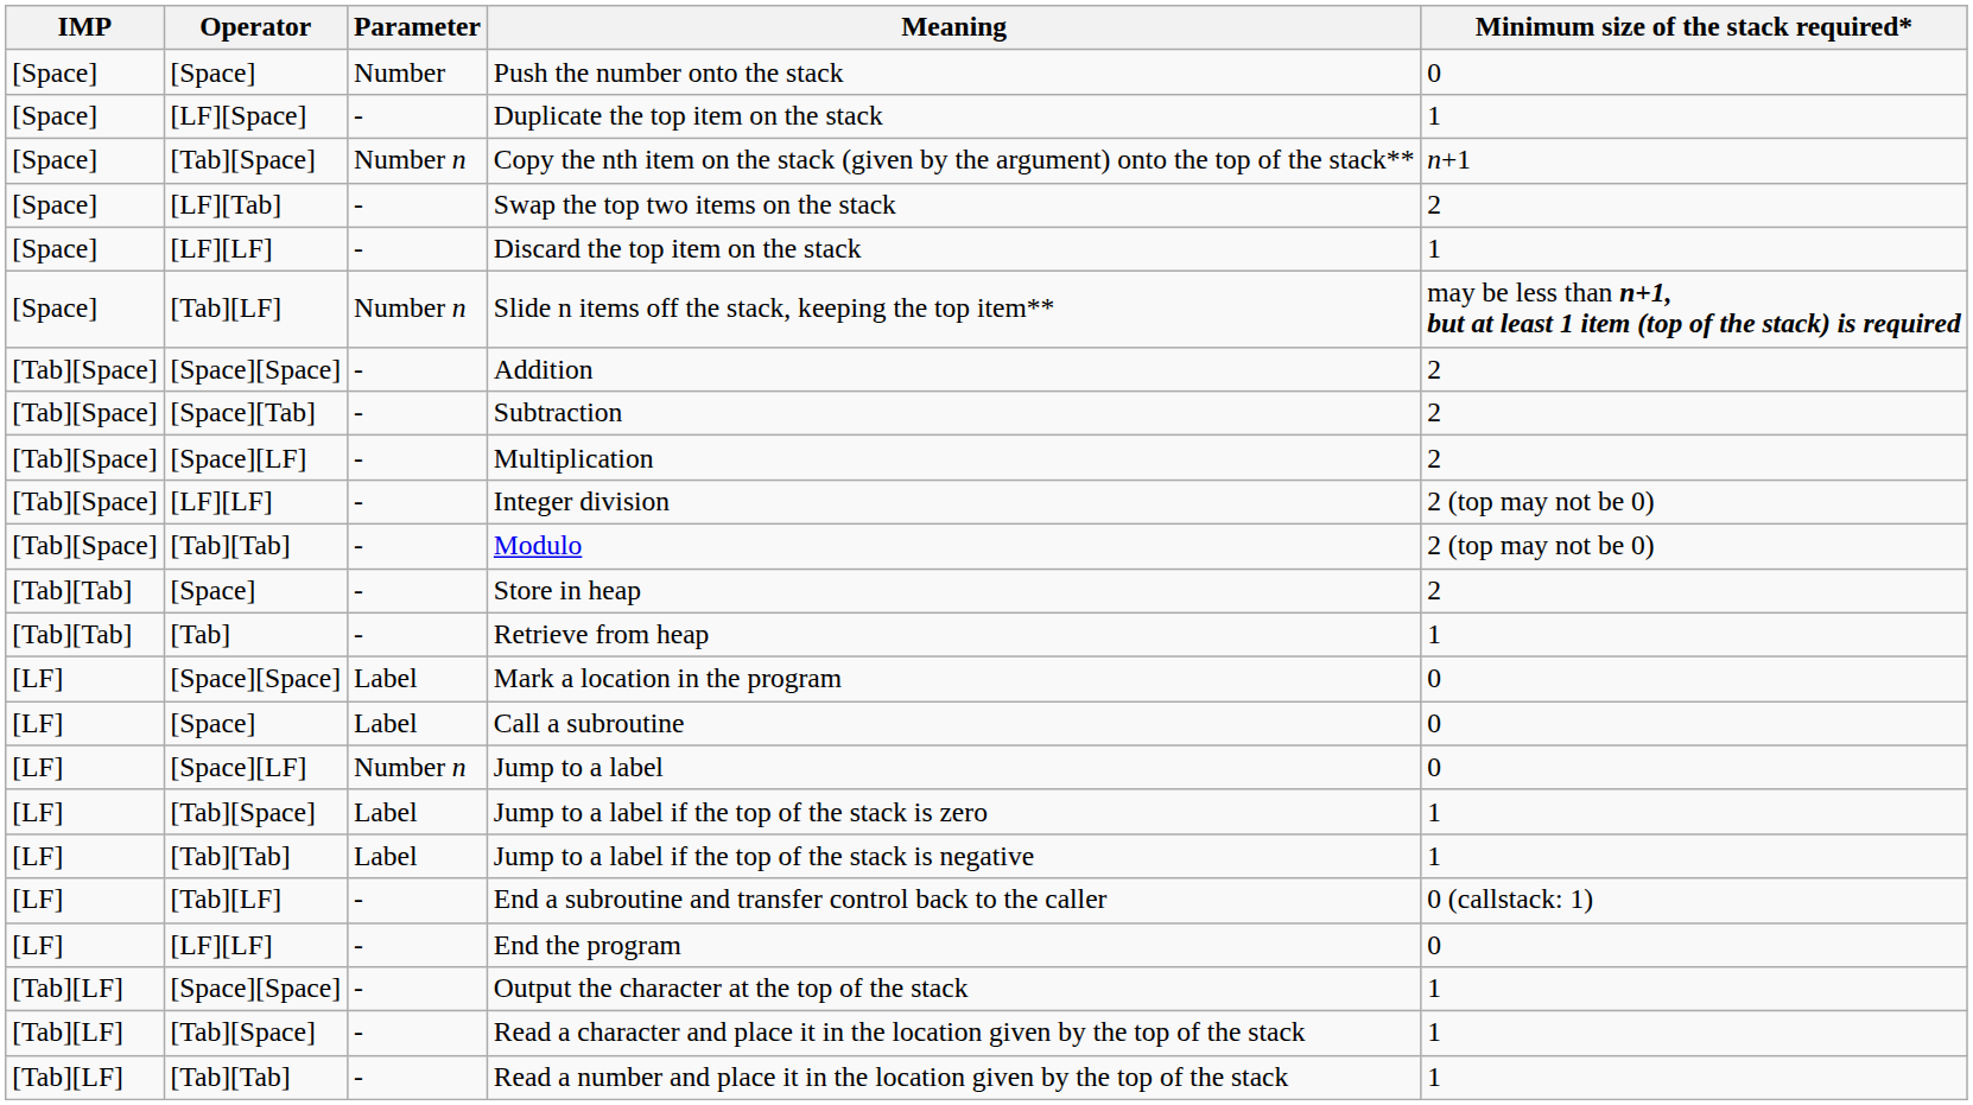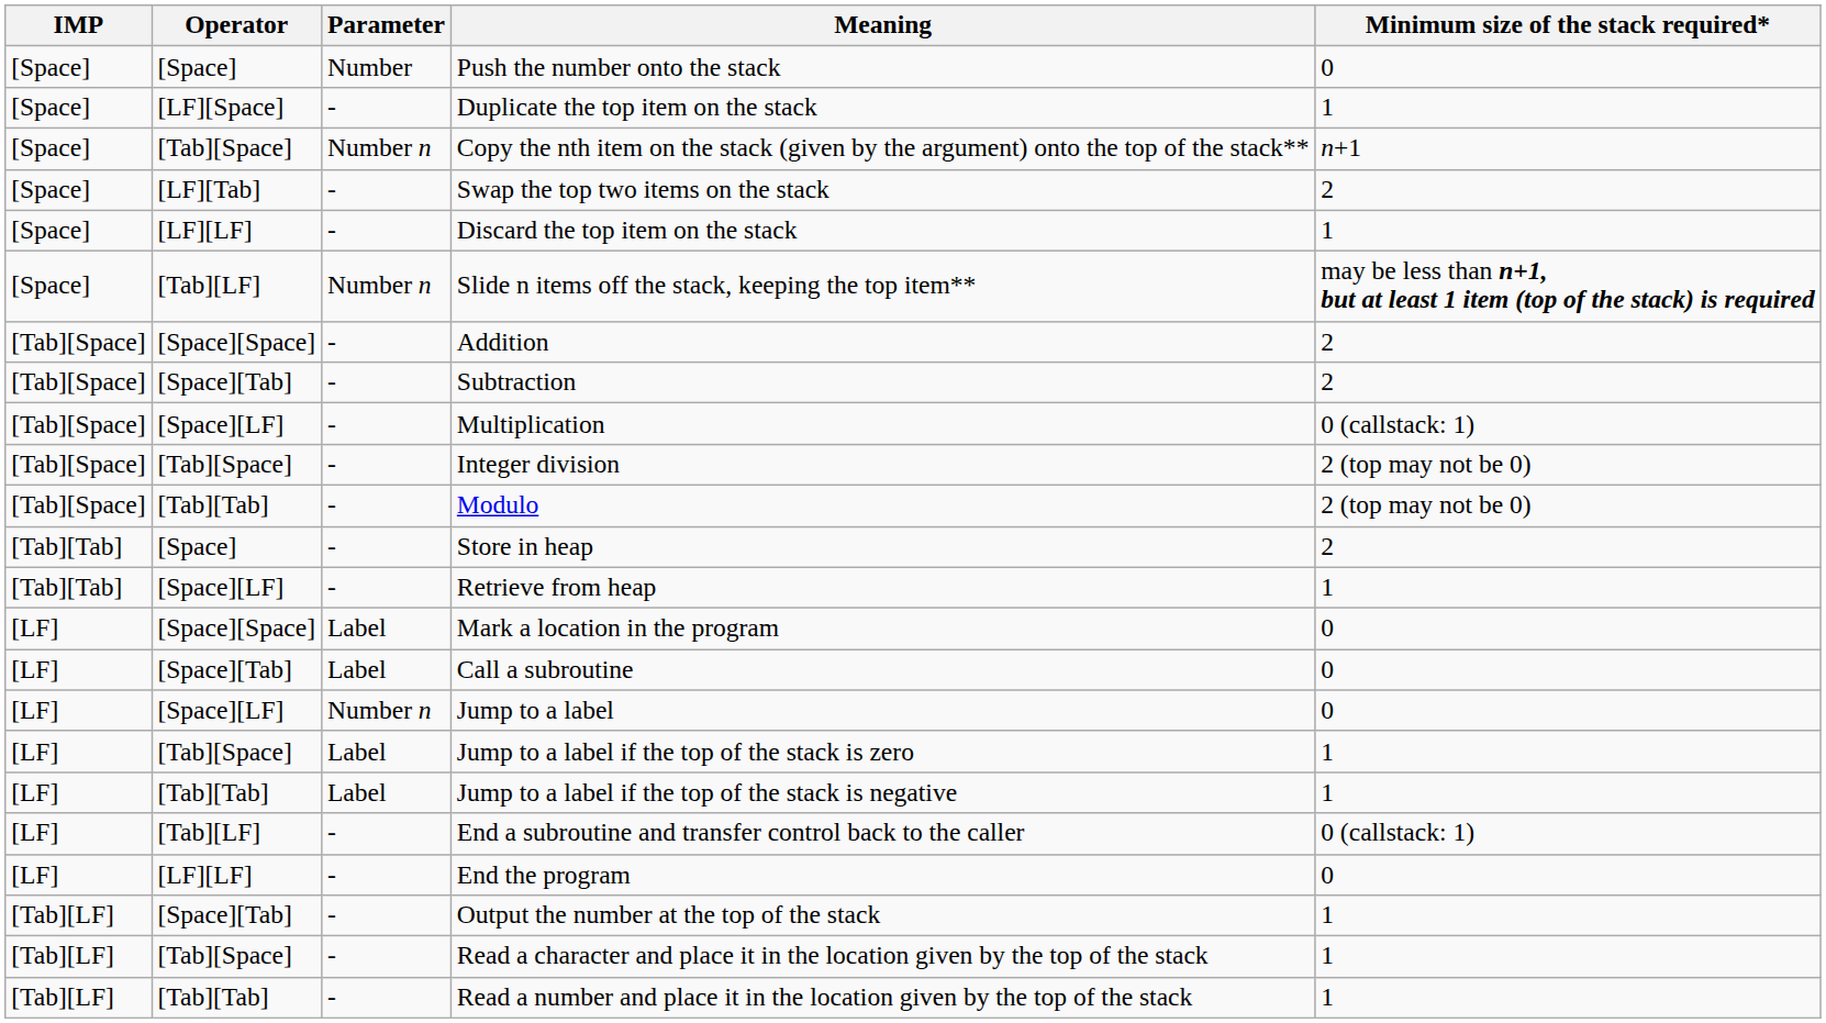Multiplication | Minimum size of the stack required*: 2 -> 0 (callstack: 1)
Integer division | Operator: [LF][LF] -> [Tab][Space]
Retrieve from heap | Operator: [Tab] -> [Space][LF]
Call a subroutine | Operator: [Space] -> [Space][Tab]
- row: [Tab][LF] | [Space][Space] | - | Output the character at the top of the stack | 1
+ row: [Tab][LF] | [Space][Tab] | - | Output the number at the top of the stack | 1
